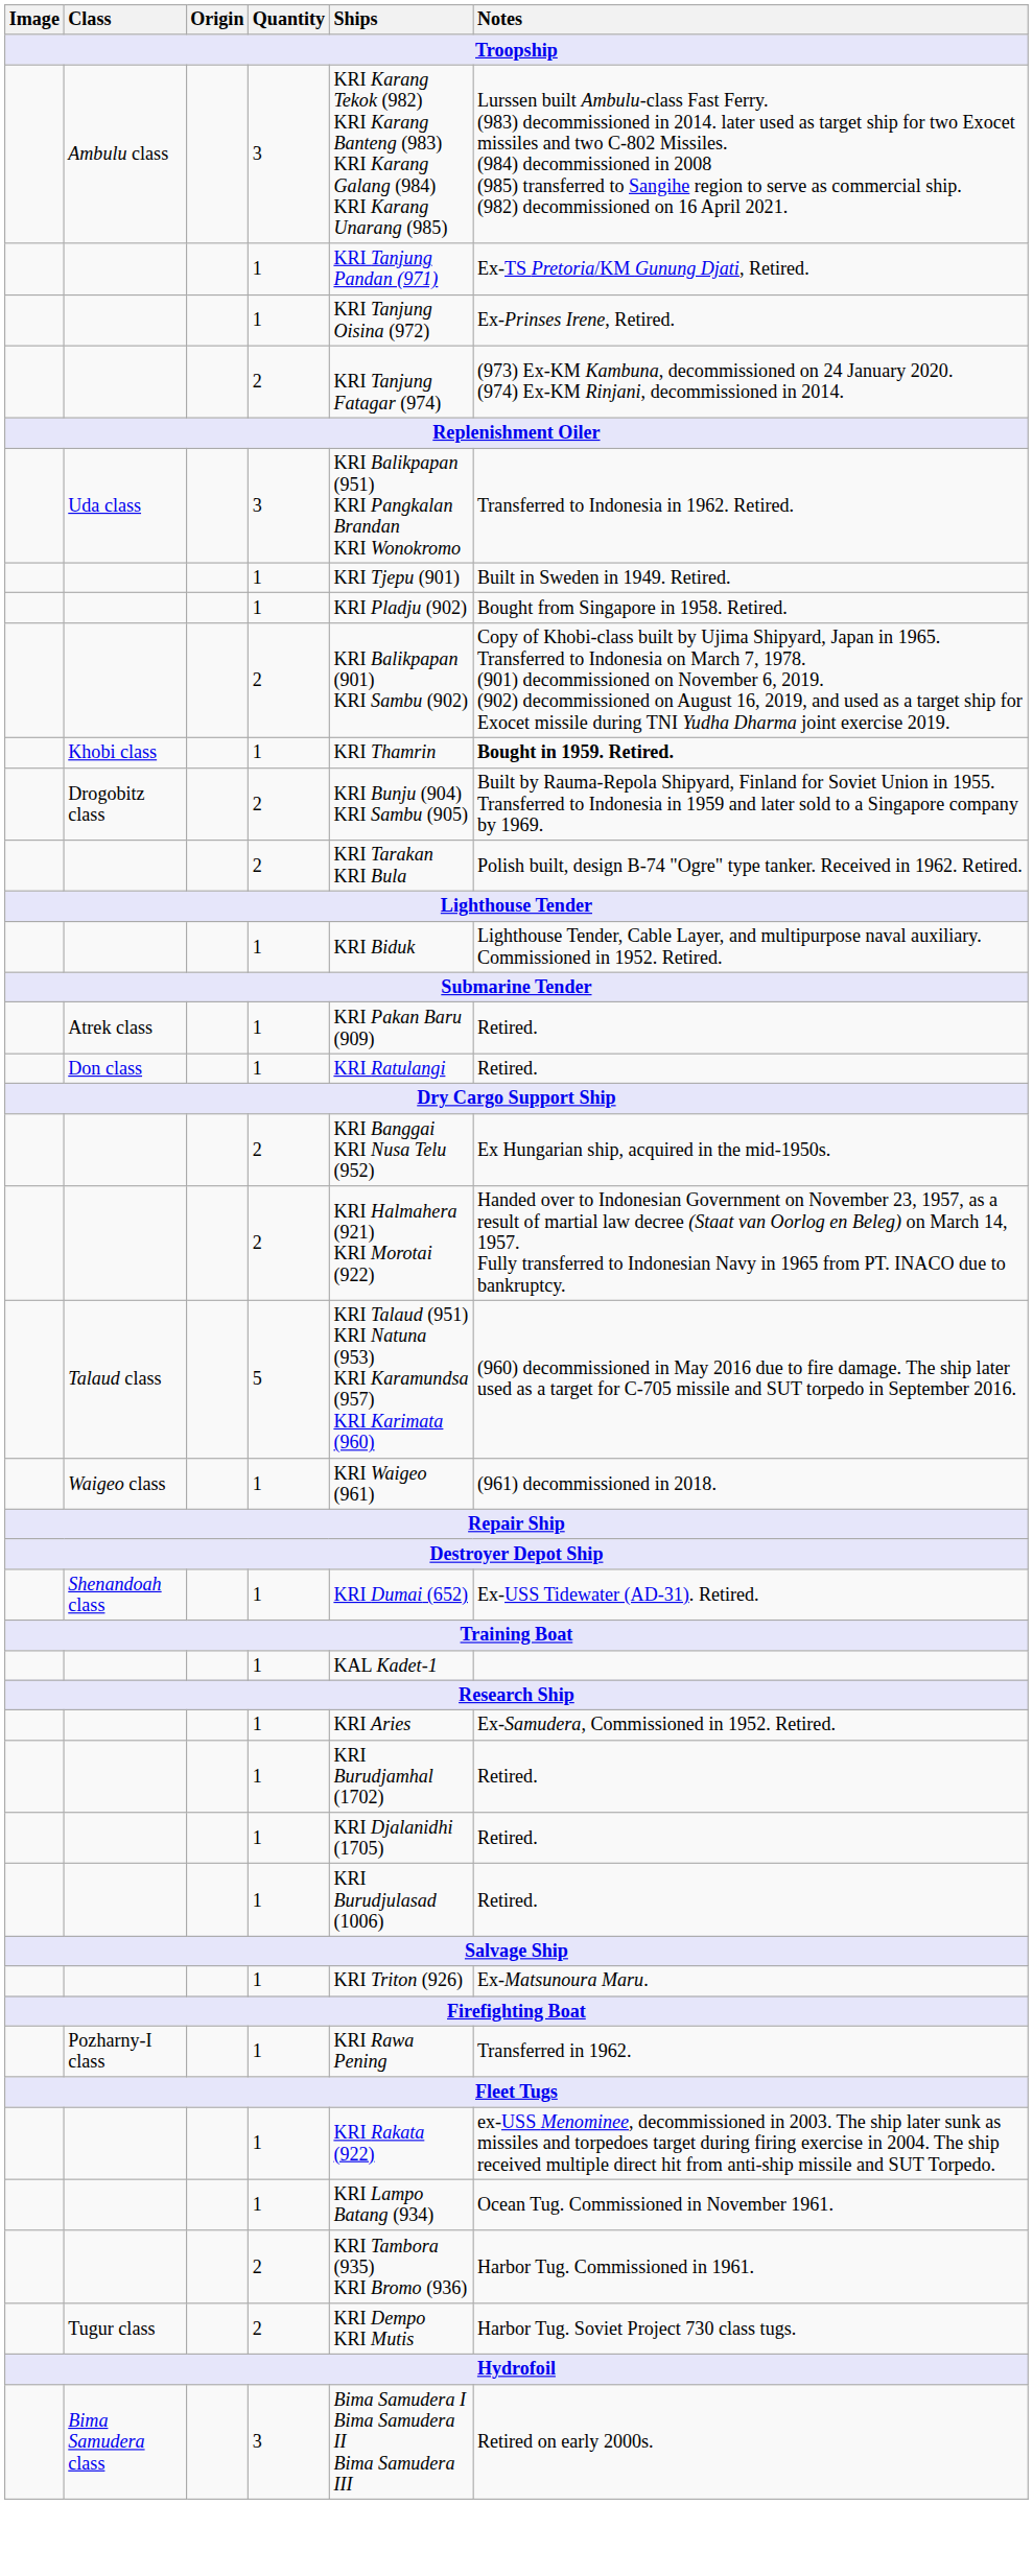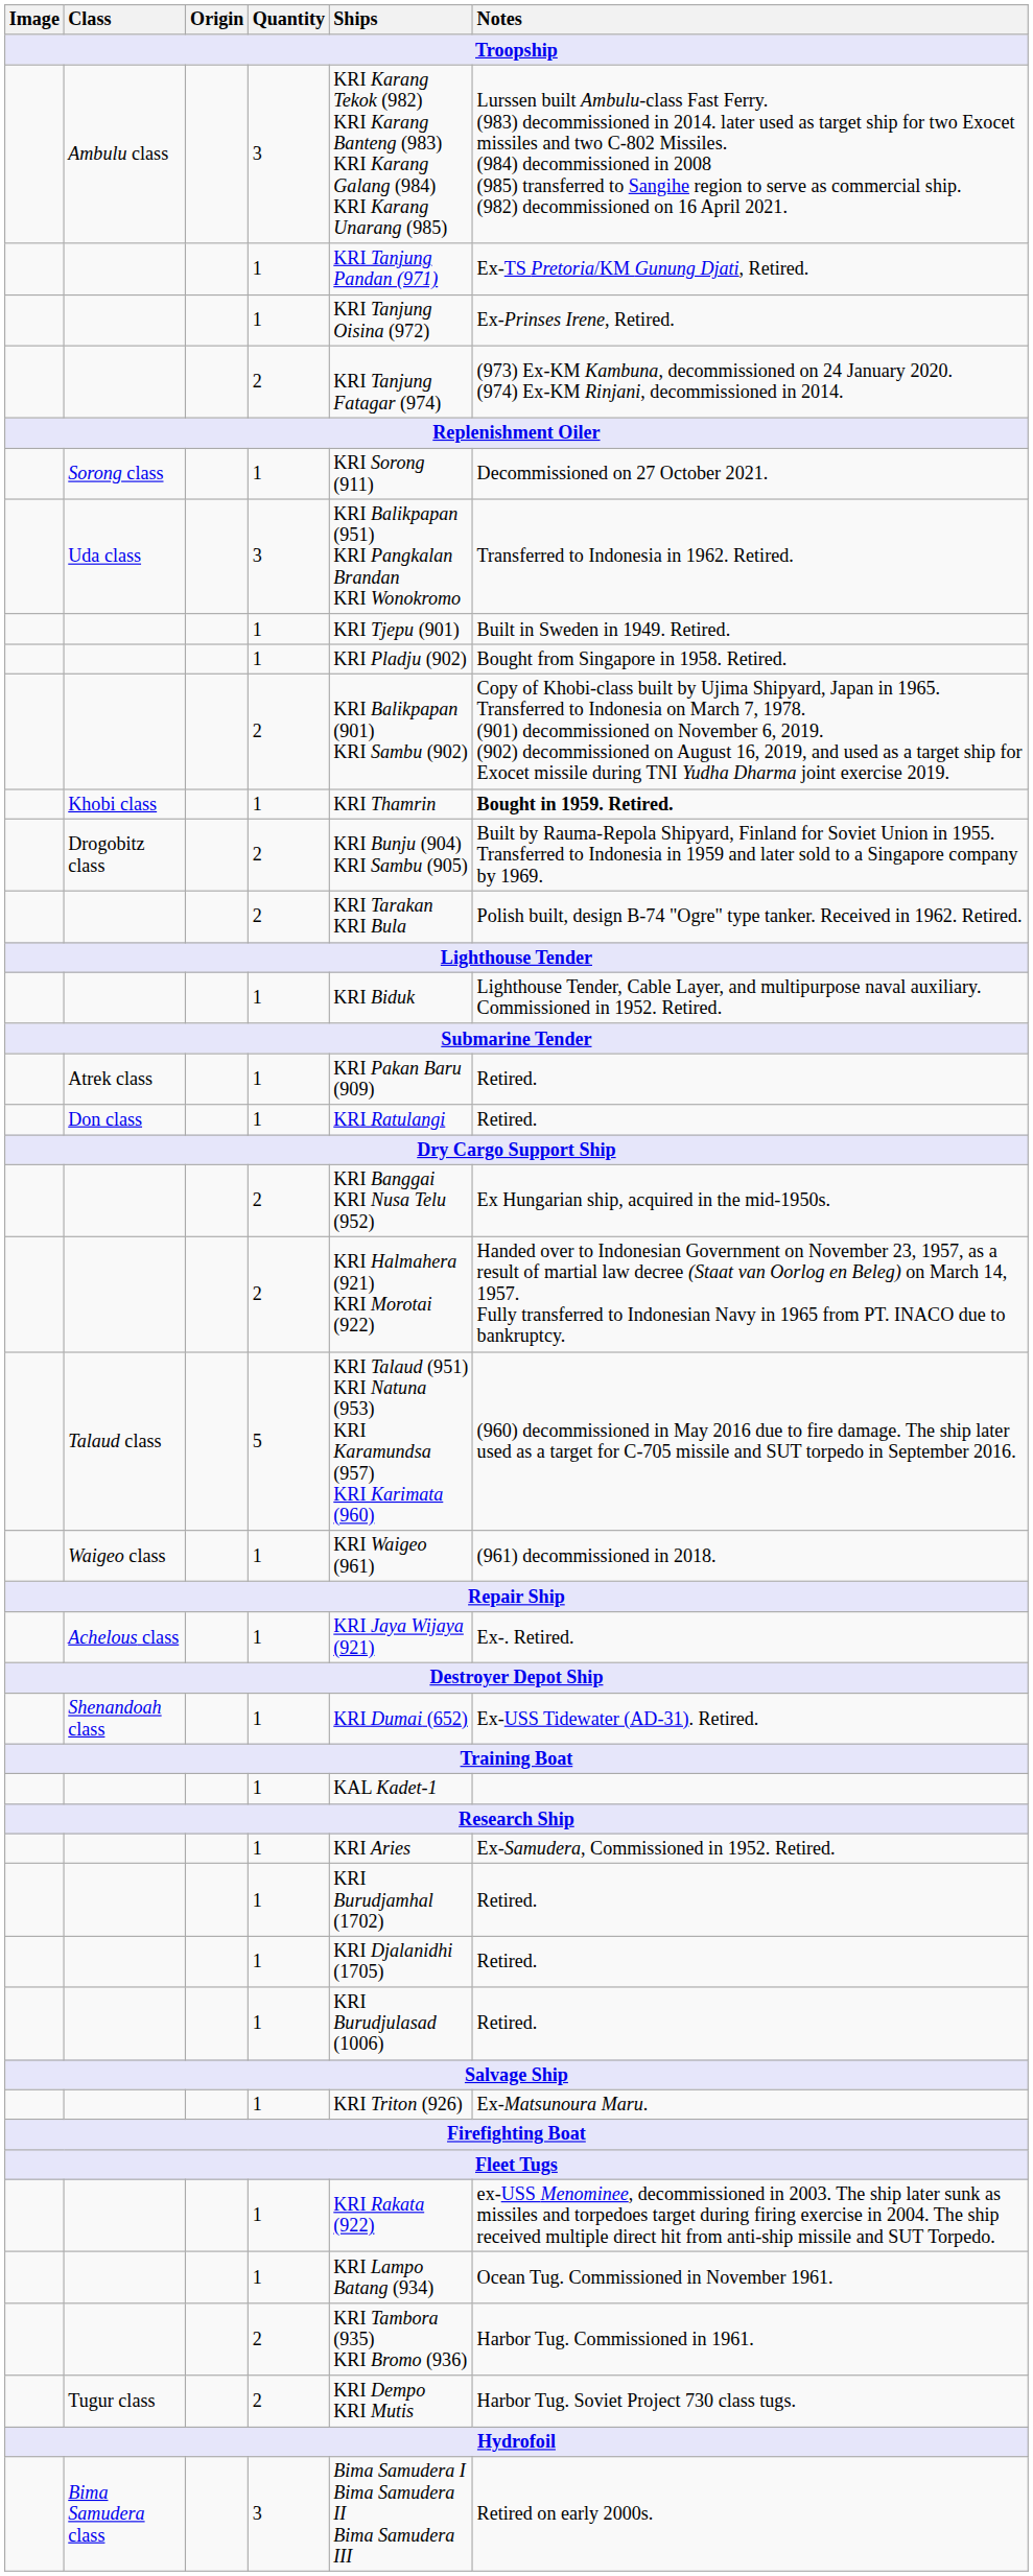+ row: Sorong class | 1 | KRI Sorong (911) | Decommissioned on 27 October 2021.
+ row: Achelous class | 1 | KRI Jaya Wijaya (921) | Ex-. Retired.
- row: Pozharny-I class | 1 | KRI Rawa Pening | Transferred in 1962.
